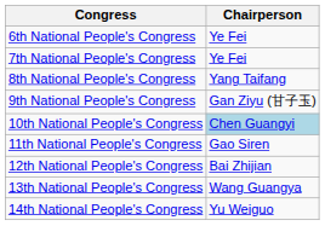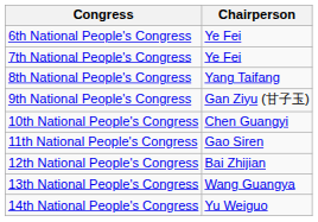10th National People's Congress | Chairperson: lightblue background -> no background
